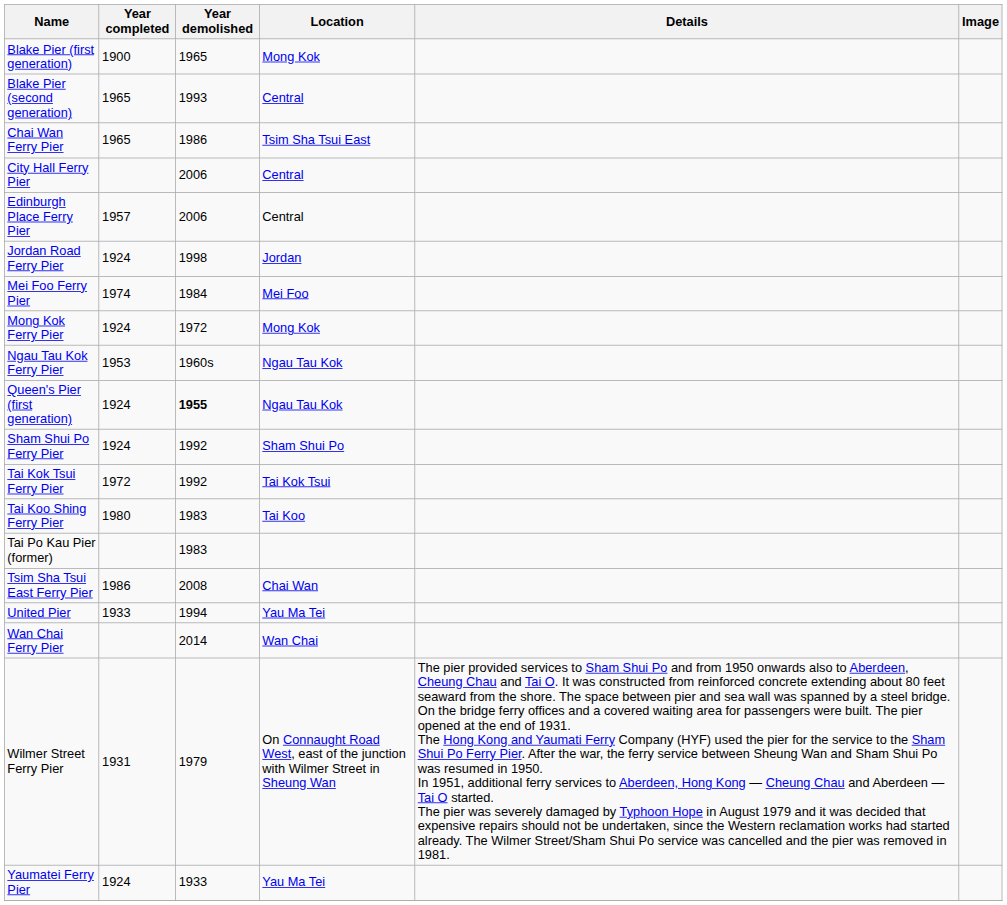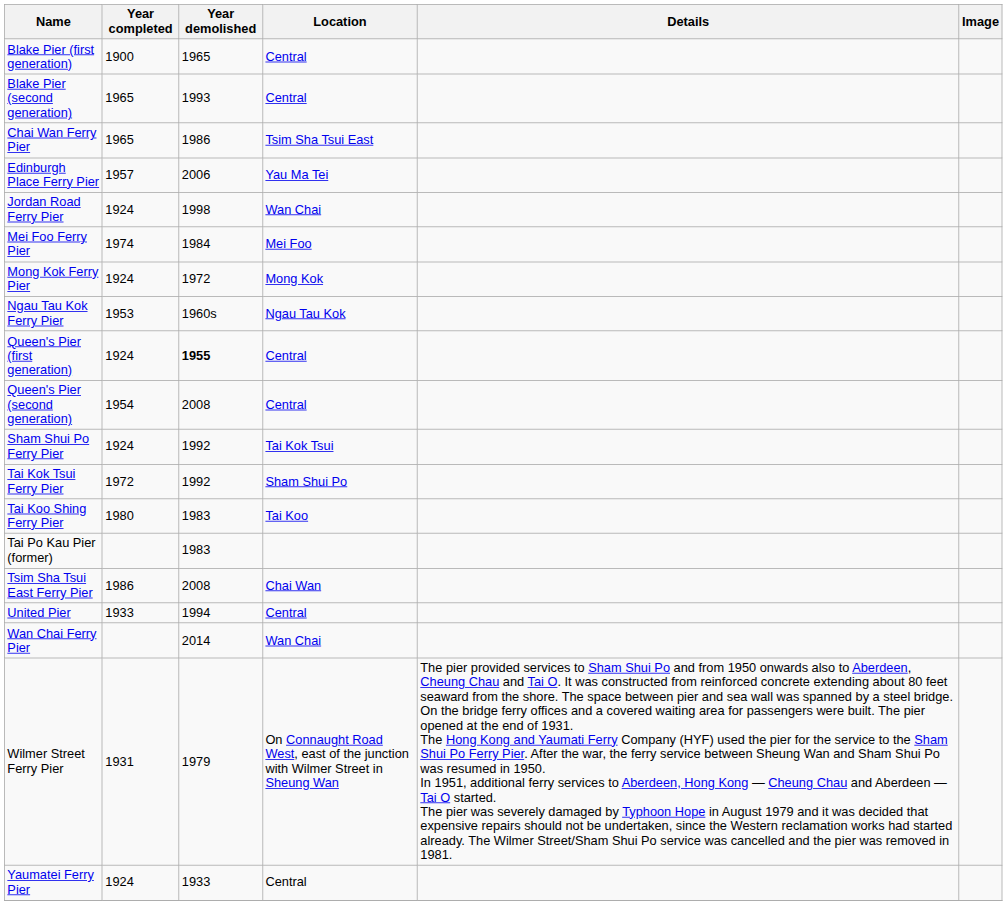Blake Pier (first generation) | Location: Mong Kok -> Central
- row: City Hall Ferry Pier | 2006 | Central
Edinburgh Place Ferry Pier | Location: Central -> Yau Ma Tei
Jordan Road Ferry Pier | Location: Jordan -> Wan Chai
Queen's Pier (first generation) | Location: Ngau Tau Kok -> Central
+ row: Queen's Pier (second generation) | 1954 | 2008 | Central
Sham Shui Po Ferry Pier | Location: Sham Shui Po -> Tai Kok Tsui
Tai Kok Tsui Ferry Pier | Location: Tai Kok Tsui -> Sham Shui Po
United Pier | Location: Yau Ma Tei -> Central
Yaumatei Ferry Pier | Location: Yau Ma Tei -> Central
